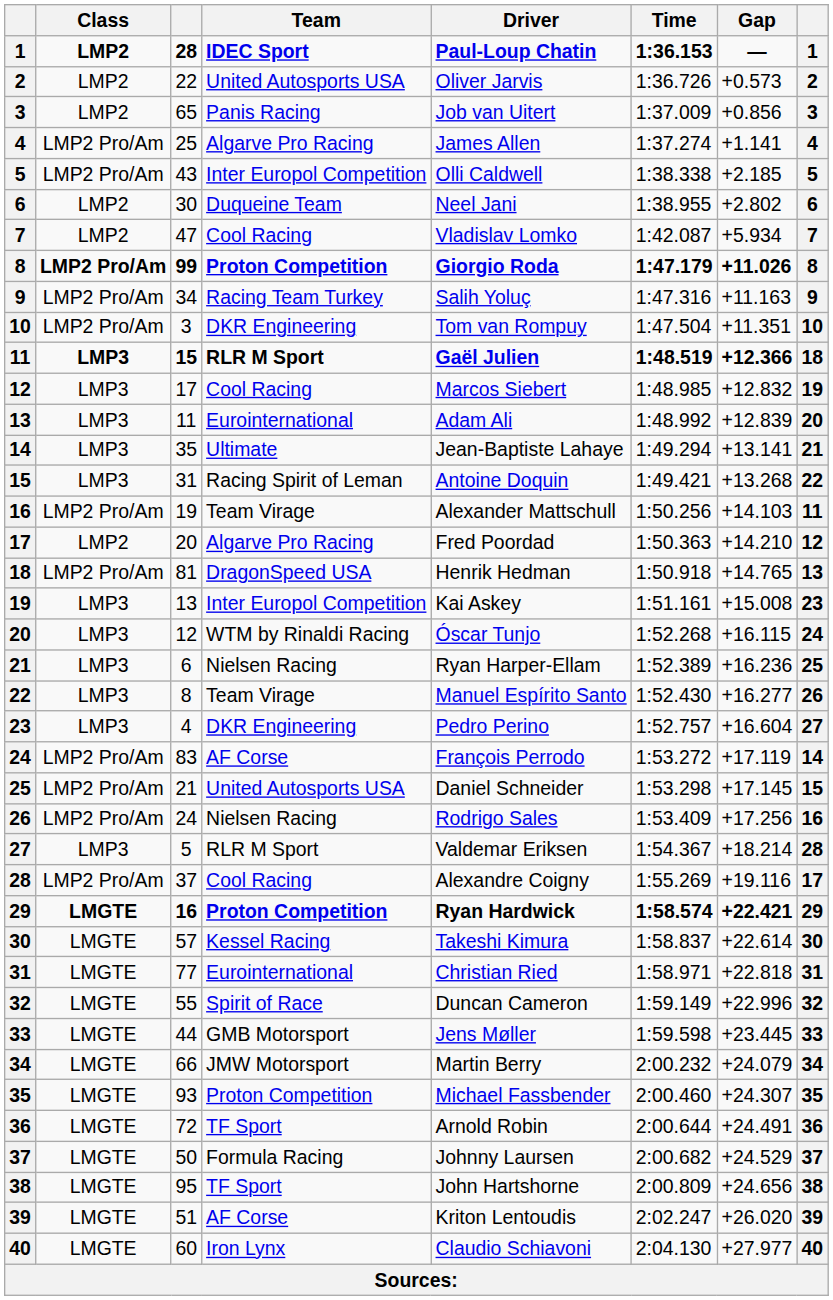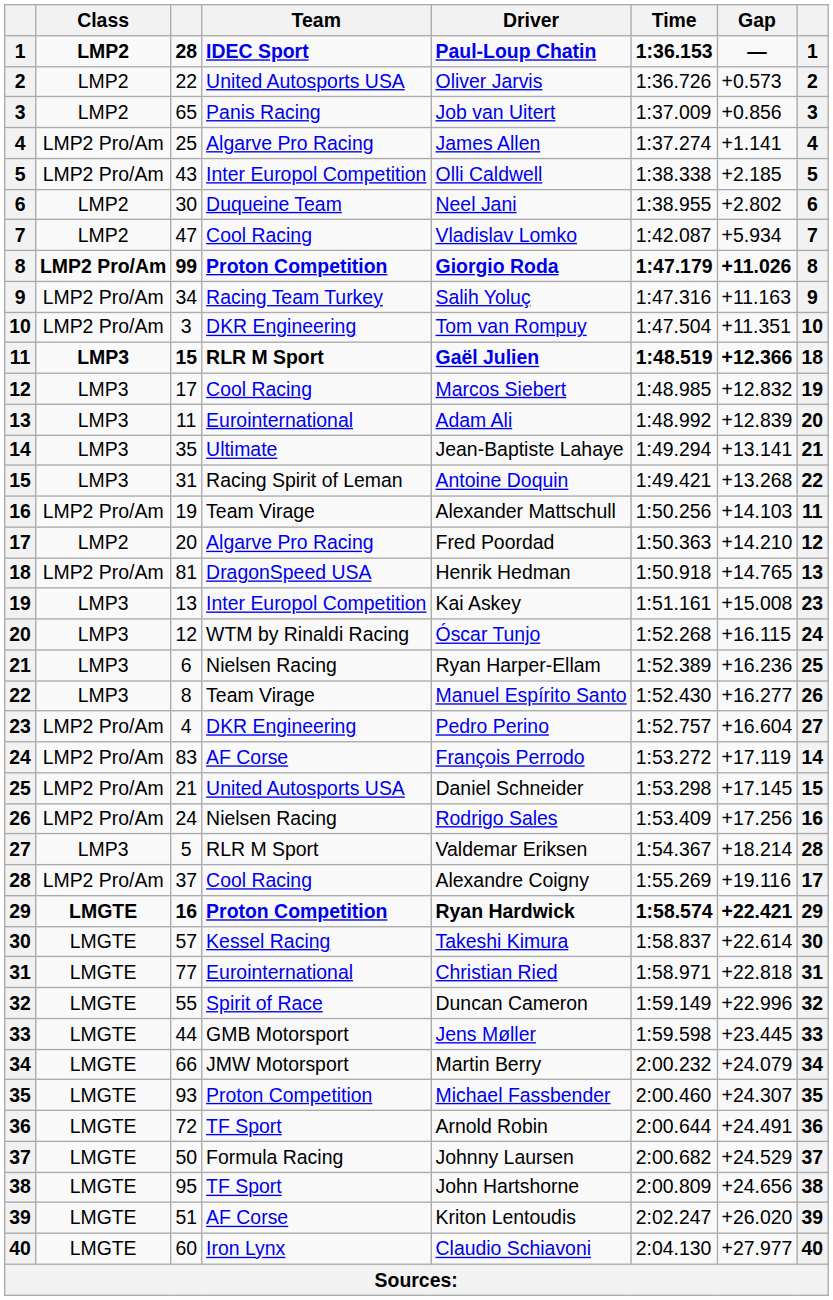row 24 | Class: LMP3 -> LMP2 Pro/Am
